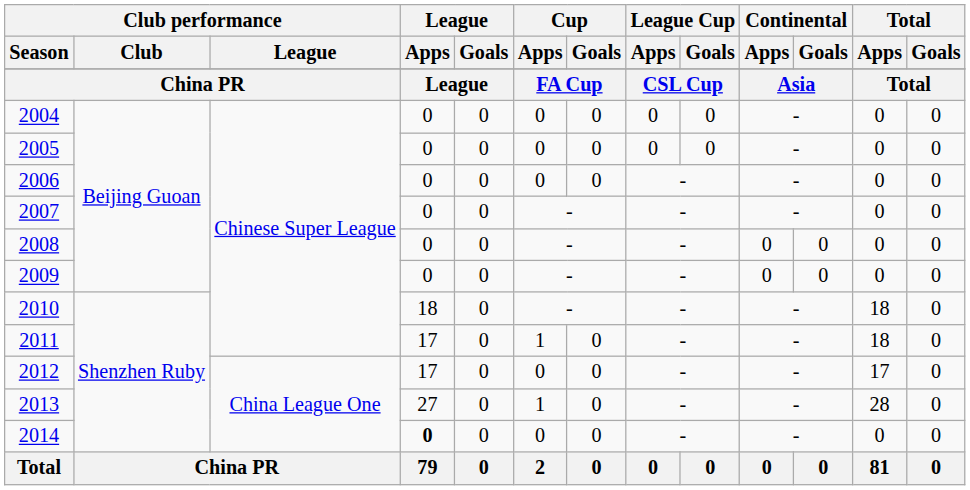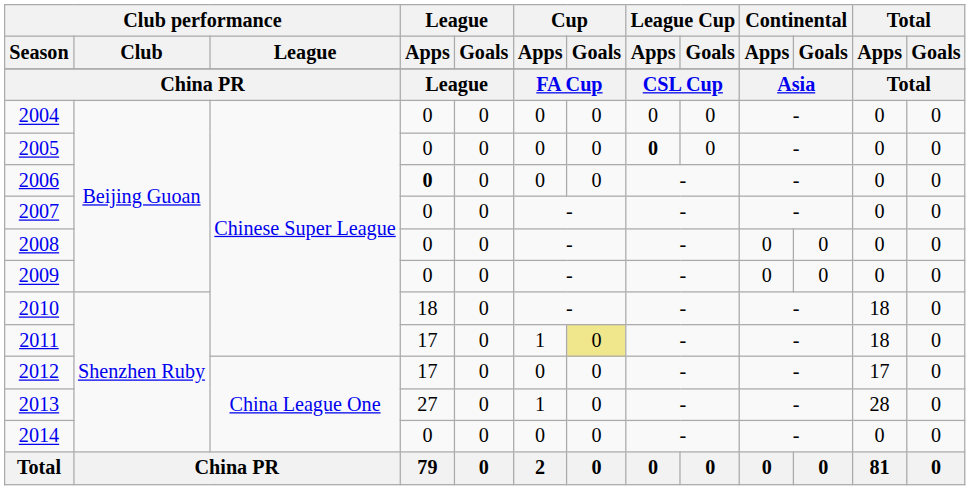2005 | League Cup / Apps: normal -> bold
2006 | League / Apps: normal -> bold
2011 | Cup / Goals: no background -> khaki background
2014 | League / Apps: bold -> normal
